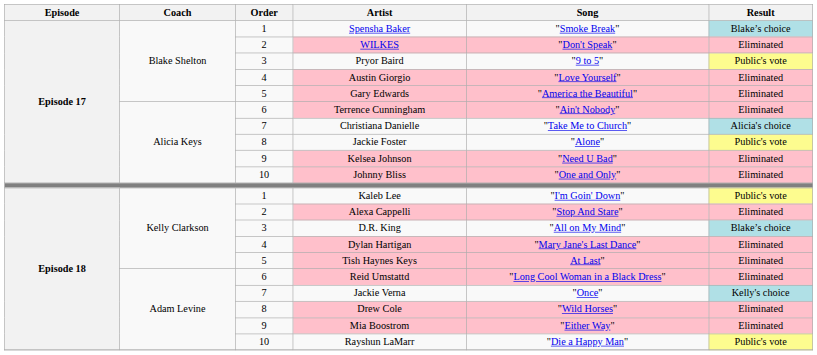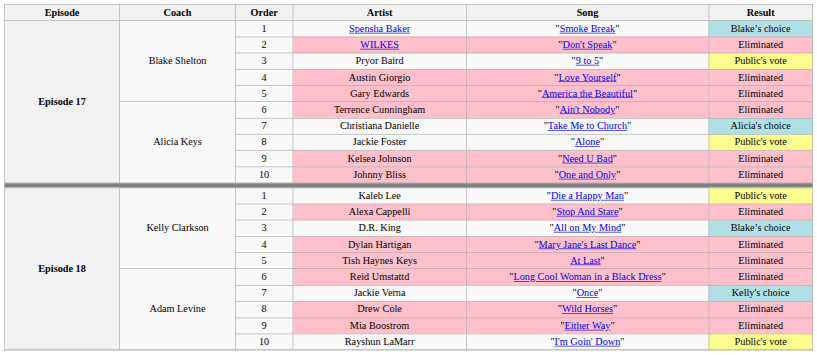Kaleb Lee | Song: "I'm Goin' Down" -> "Die a Happy Man"
Rayshun LaMarr | Song: "Die a Happy Man" -> "I'm Goin' Down"
